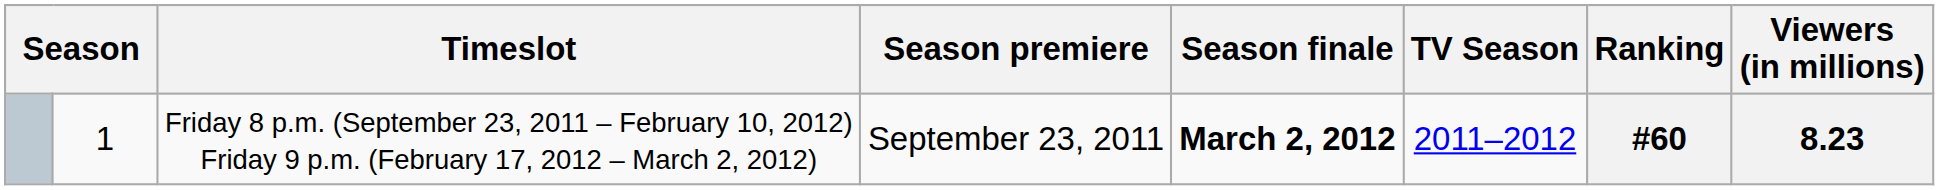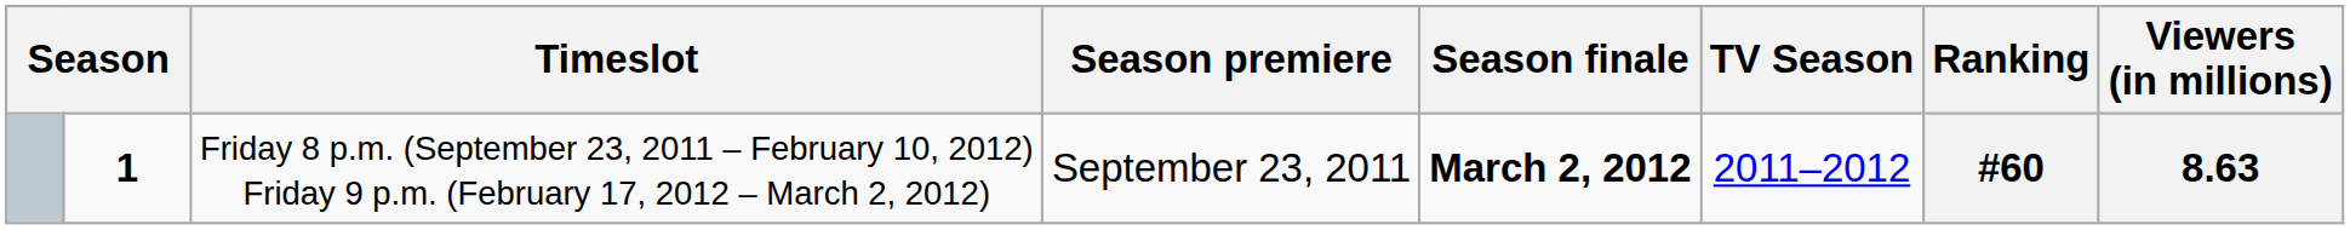row 2 | column 2: normal -> bold
row 2 | Viewers (in millions): 8.23 -> 8.63
